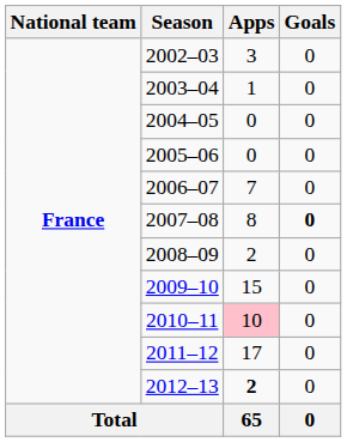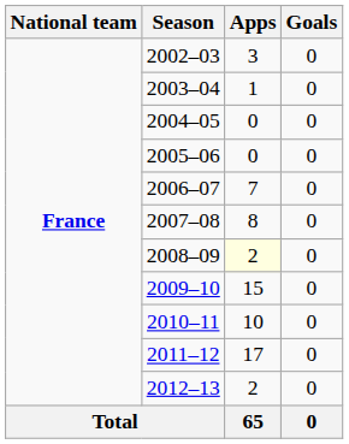2007–08 | Goals: bold -> normal
2008–09 | Apps: no background -> lightyellow background
2010–11 | Apps: pink background -> no background
2012–13 | Apps: bold -> normal
